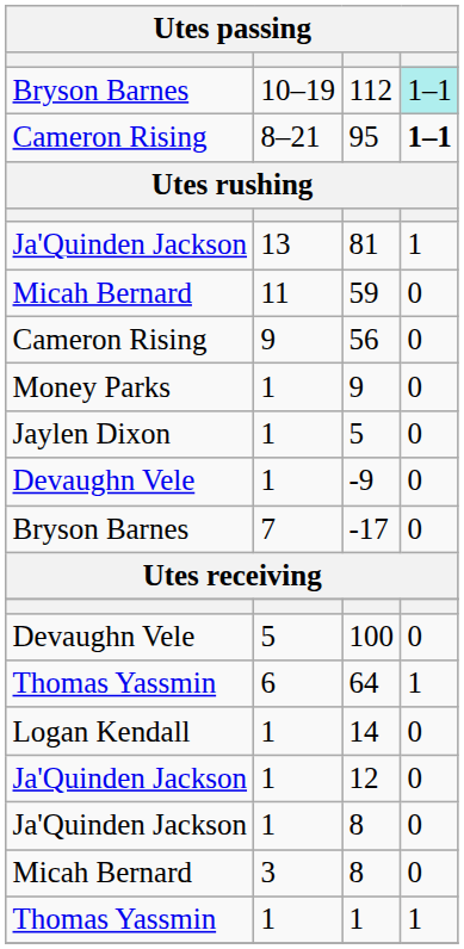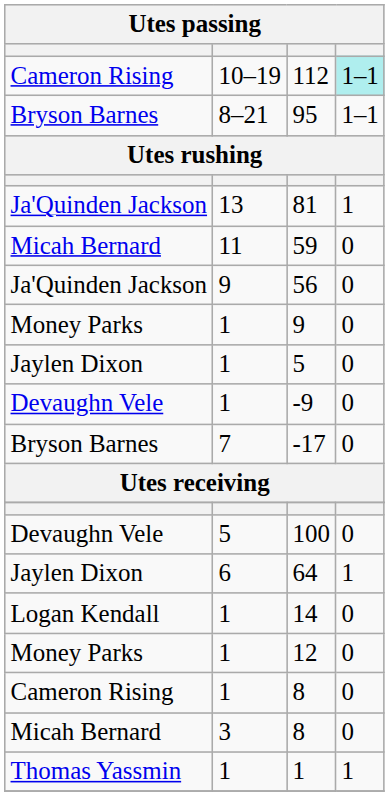112 | column 1: Bryson Barnes -> Cameron Rising
95 | column 1: Cameron Rising -> Bryson Barnes
95 | column 4: bold -> normal
56 | column 1: Cameron Rising -> Ja'Quinden Jackson
64 | column 1: Thomas Yassmin -> Jaylen Dixon
12 | column 1: Ja'Quinden Jackson -> Money Parks
1 / 8 | column 1: Ja'Quinden Jackson -> Cameron Rising
